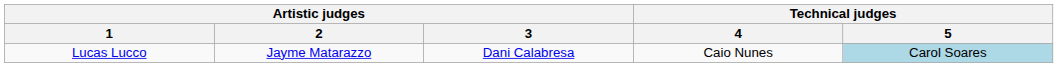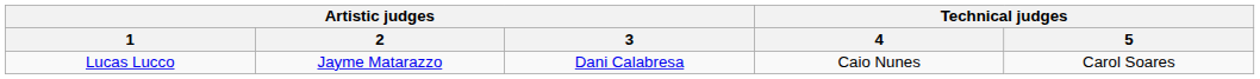Lucas Lucco | Technical judges / 5: lightblue background -> no background
